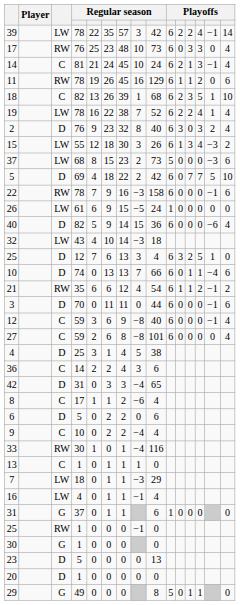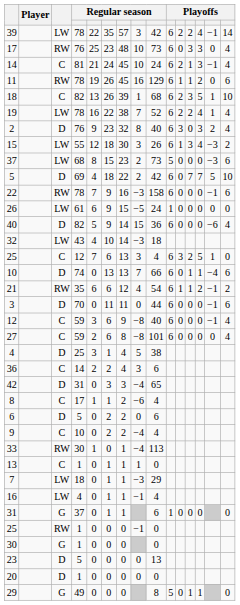25 / 12 | column 3: D -> C
33 | column 9: 116 -> 113
